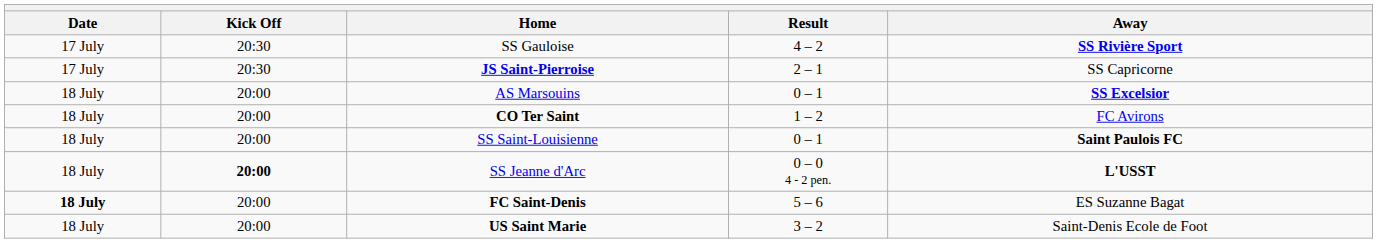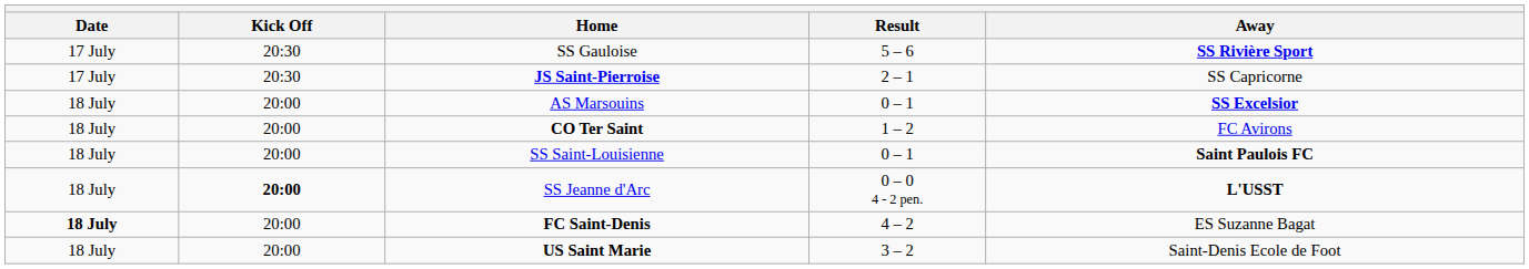SS Gauloise | Result: 4 – 2 -> 5 – 6
FC Saint-Denis | Result: 5 – 6 -> 4 – 2
